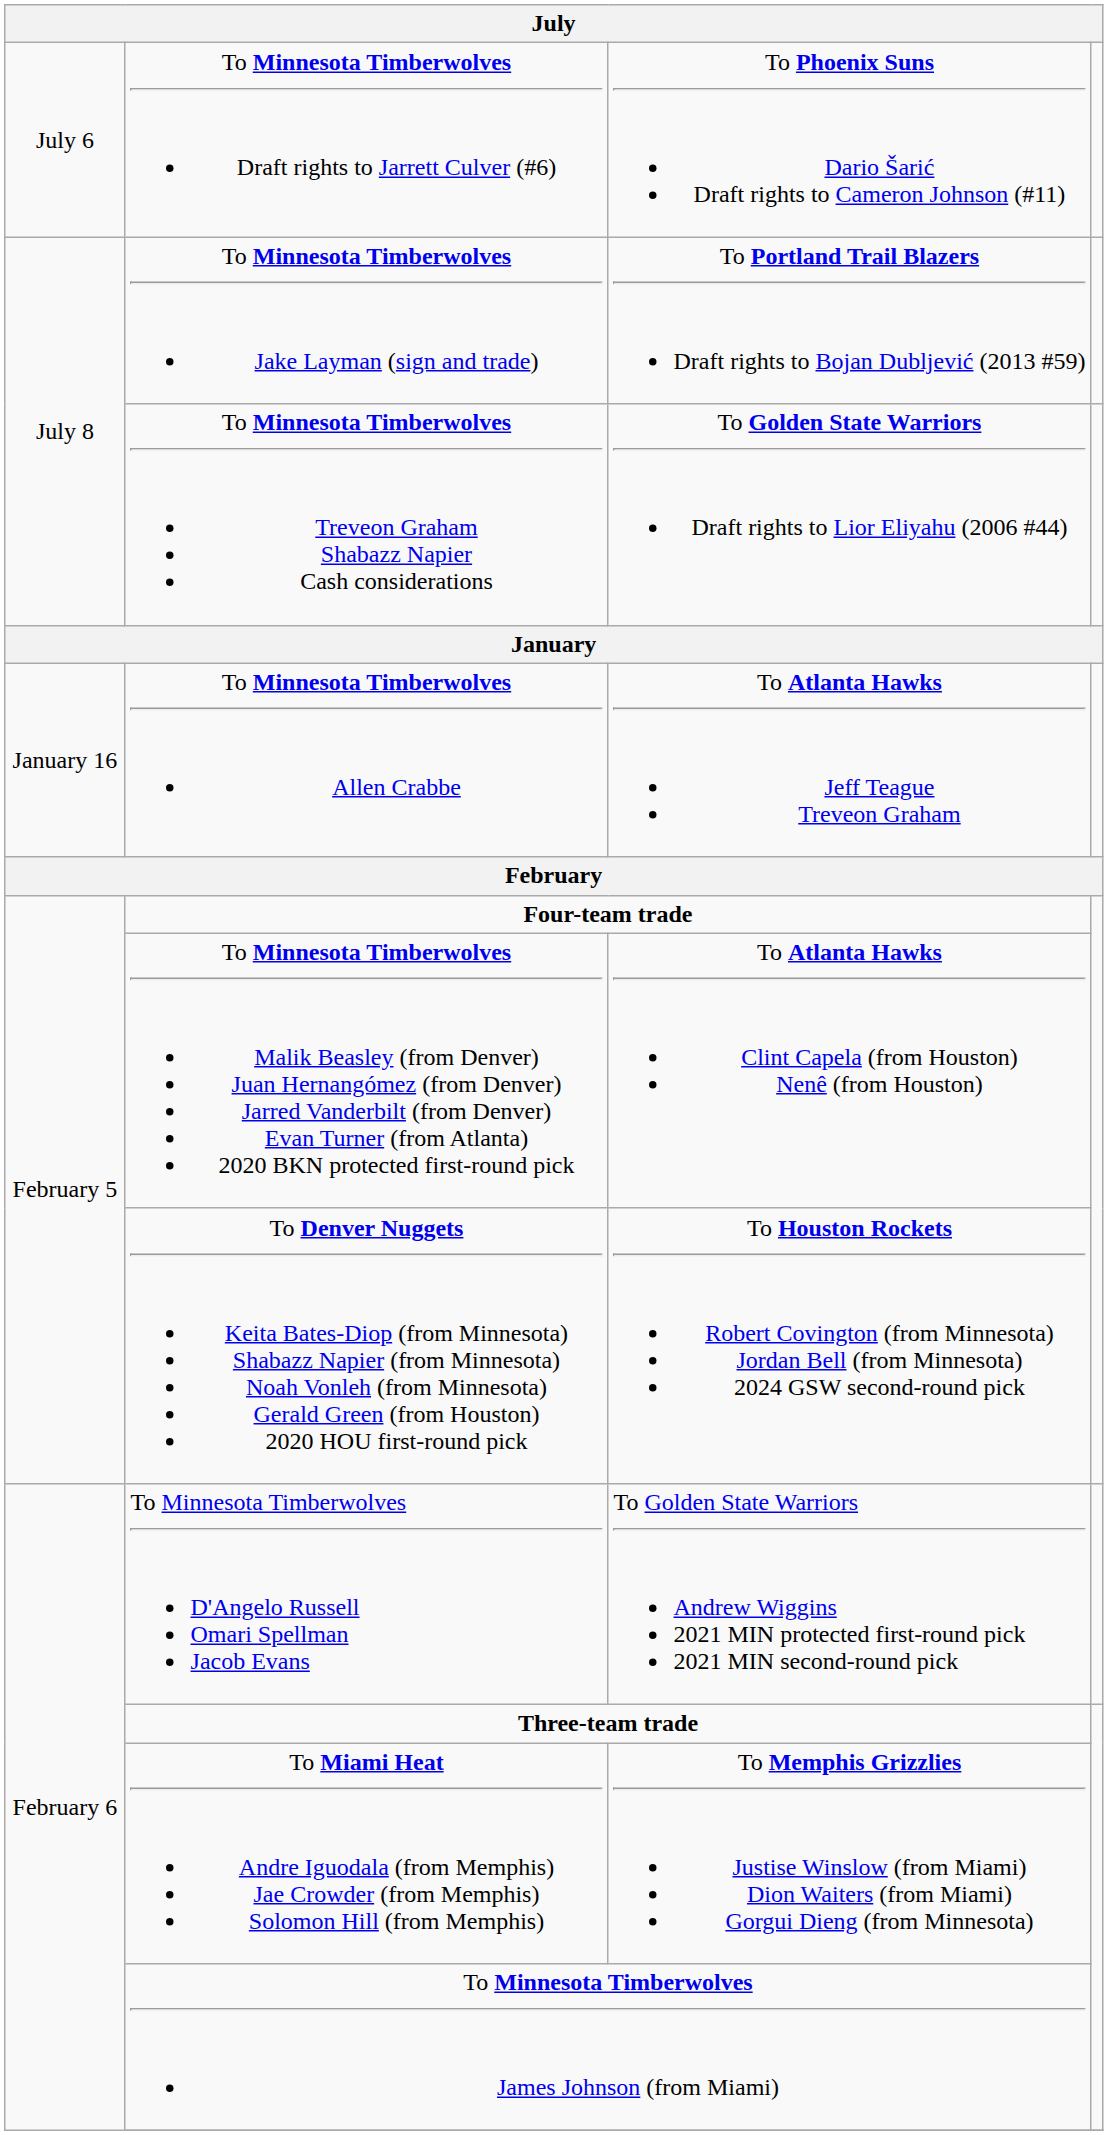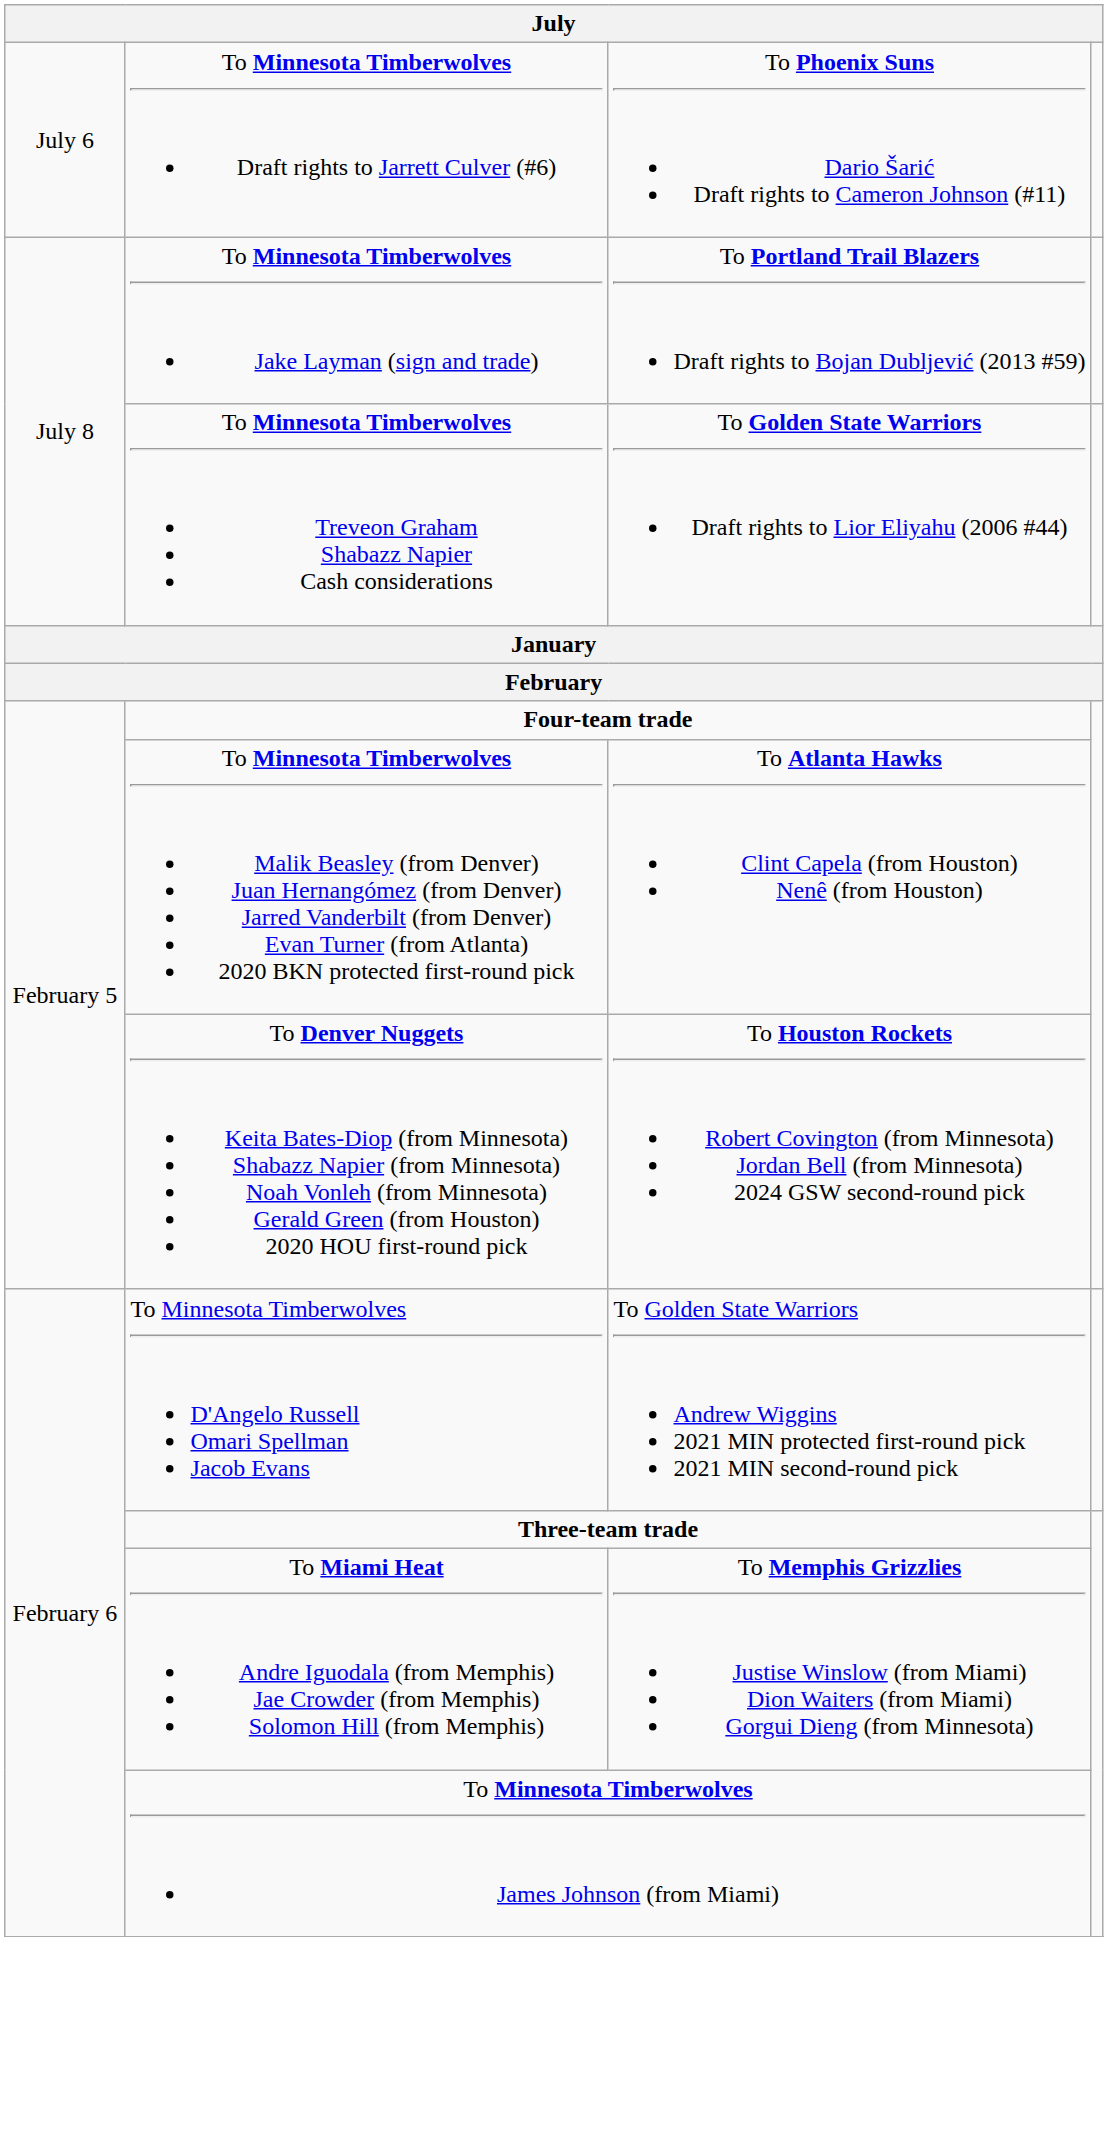- row: January 16 | To Minnesota Timberwolves Allen Crabbe | To Atlanta Hawks Jeff Teague Treveon Graham
